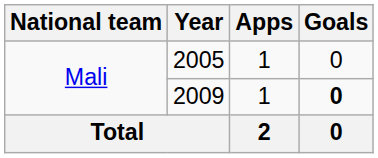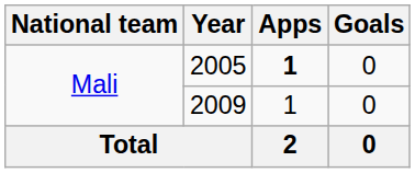2005 | Apps: normal -> bold
2009 | Goals: bold -> normal
